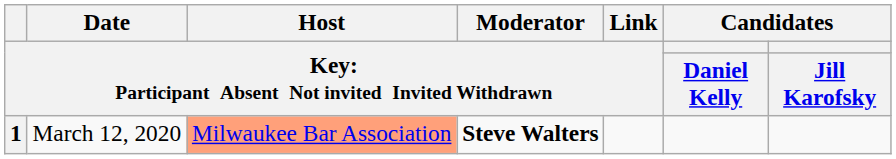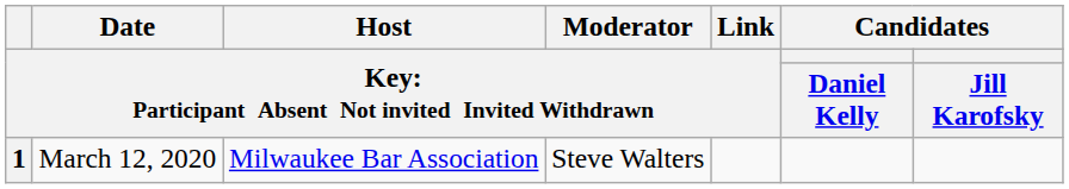1 | column 3: lightsalmon background -> no background
1 | column 4: bold -> normal
